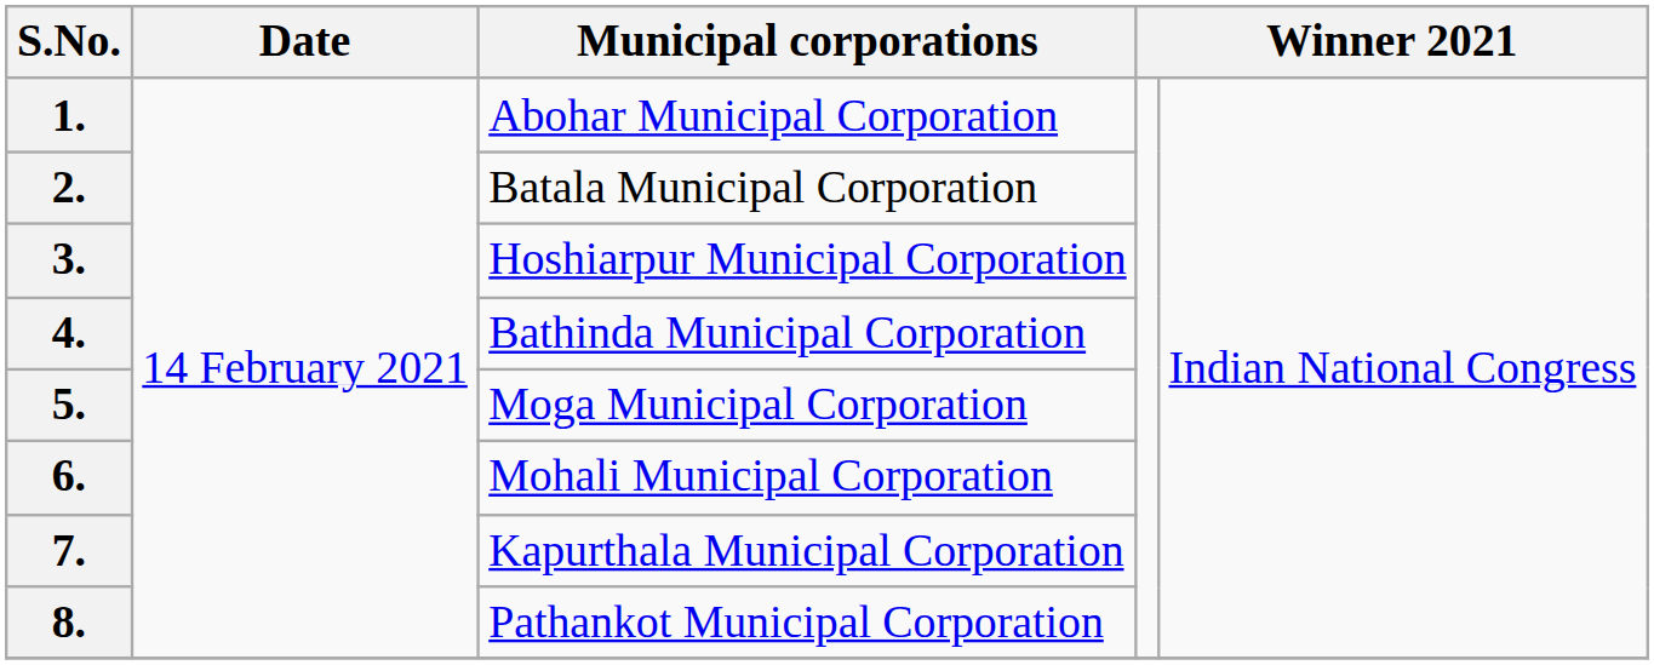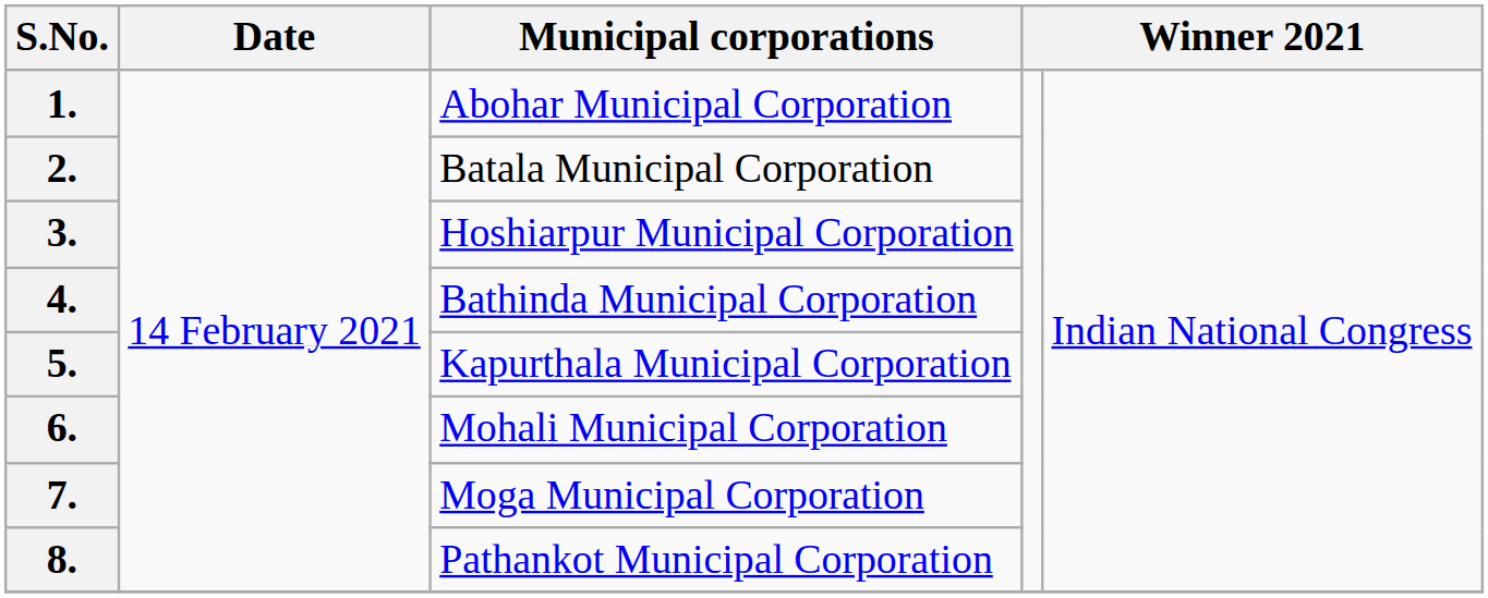5. | Municipal corporations: Moga Municipal Corporation -> Kapurthala Municipal Corporation
7. | Municipal corporations: Kapurthala Municipal Corporation -> Moga Municipal Corporation
